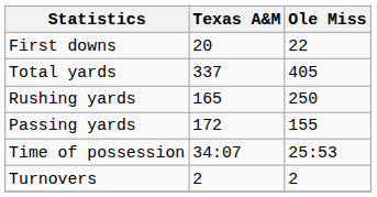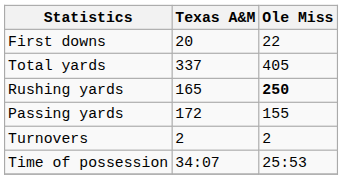Rushing yards | Ole Miss: normal -> bold
rows swapped: Turnovers <-> Time of possession
